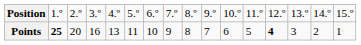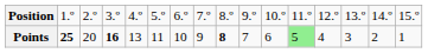Points | column 4: normal -> bold
Points | column 9: normal -> bold
Points | column 12: no background -> lightgreen background
Points | column 13: bold -> normal
